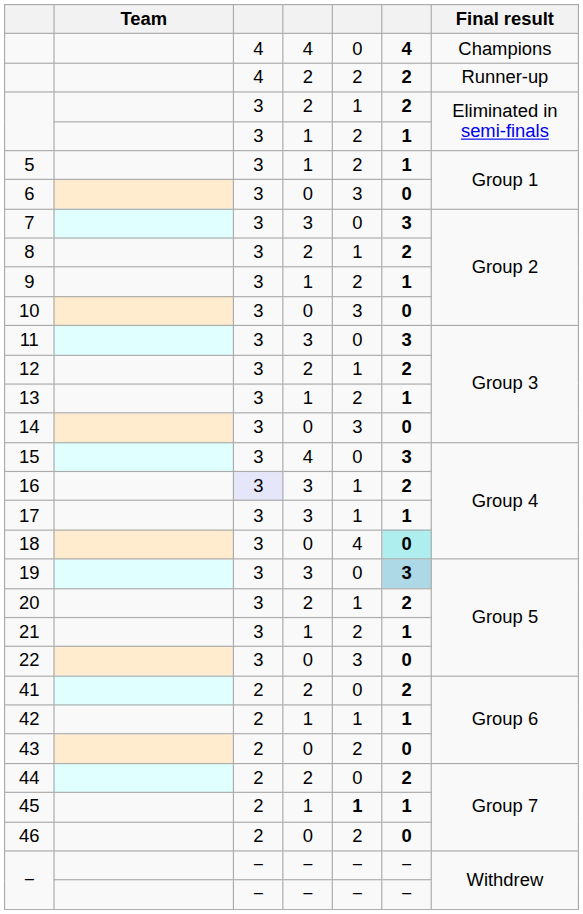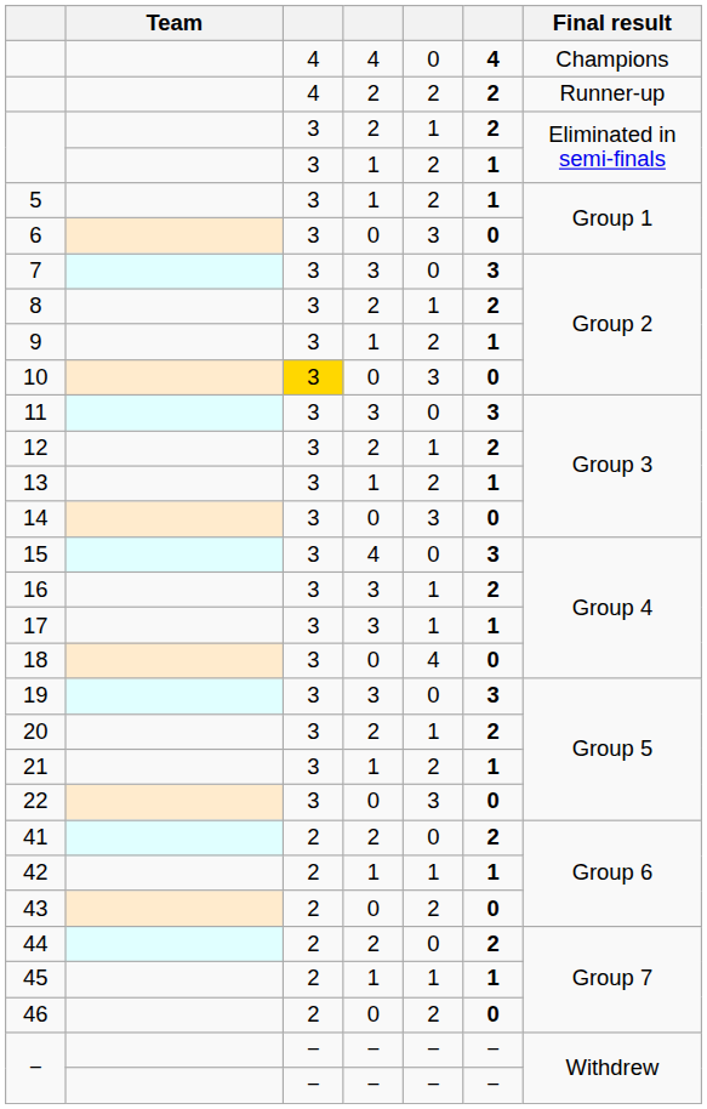10 | column 3: no background -> gold background
16 | column 3: lavender background -> no background
18 | column 6: paleturquoise background -> no background
19 | column 6: lightblue background -> no background
45 | column 5: bold -> normal
